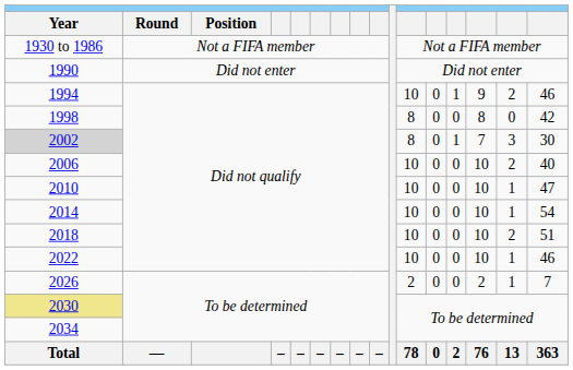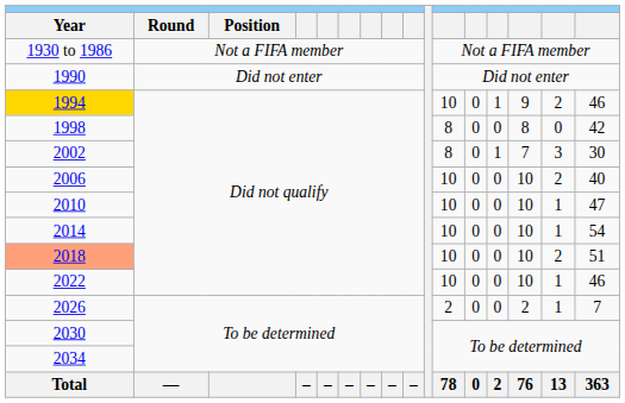1994 | Year: no background -> gold background
2002 | Year: lightgrey background -> no background
2018 | Year: no background -> lightsalmon background
2030 | Year: khaki background -> no background
